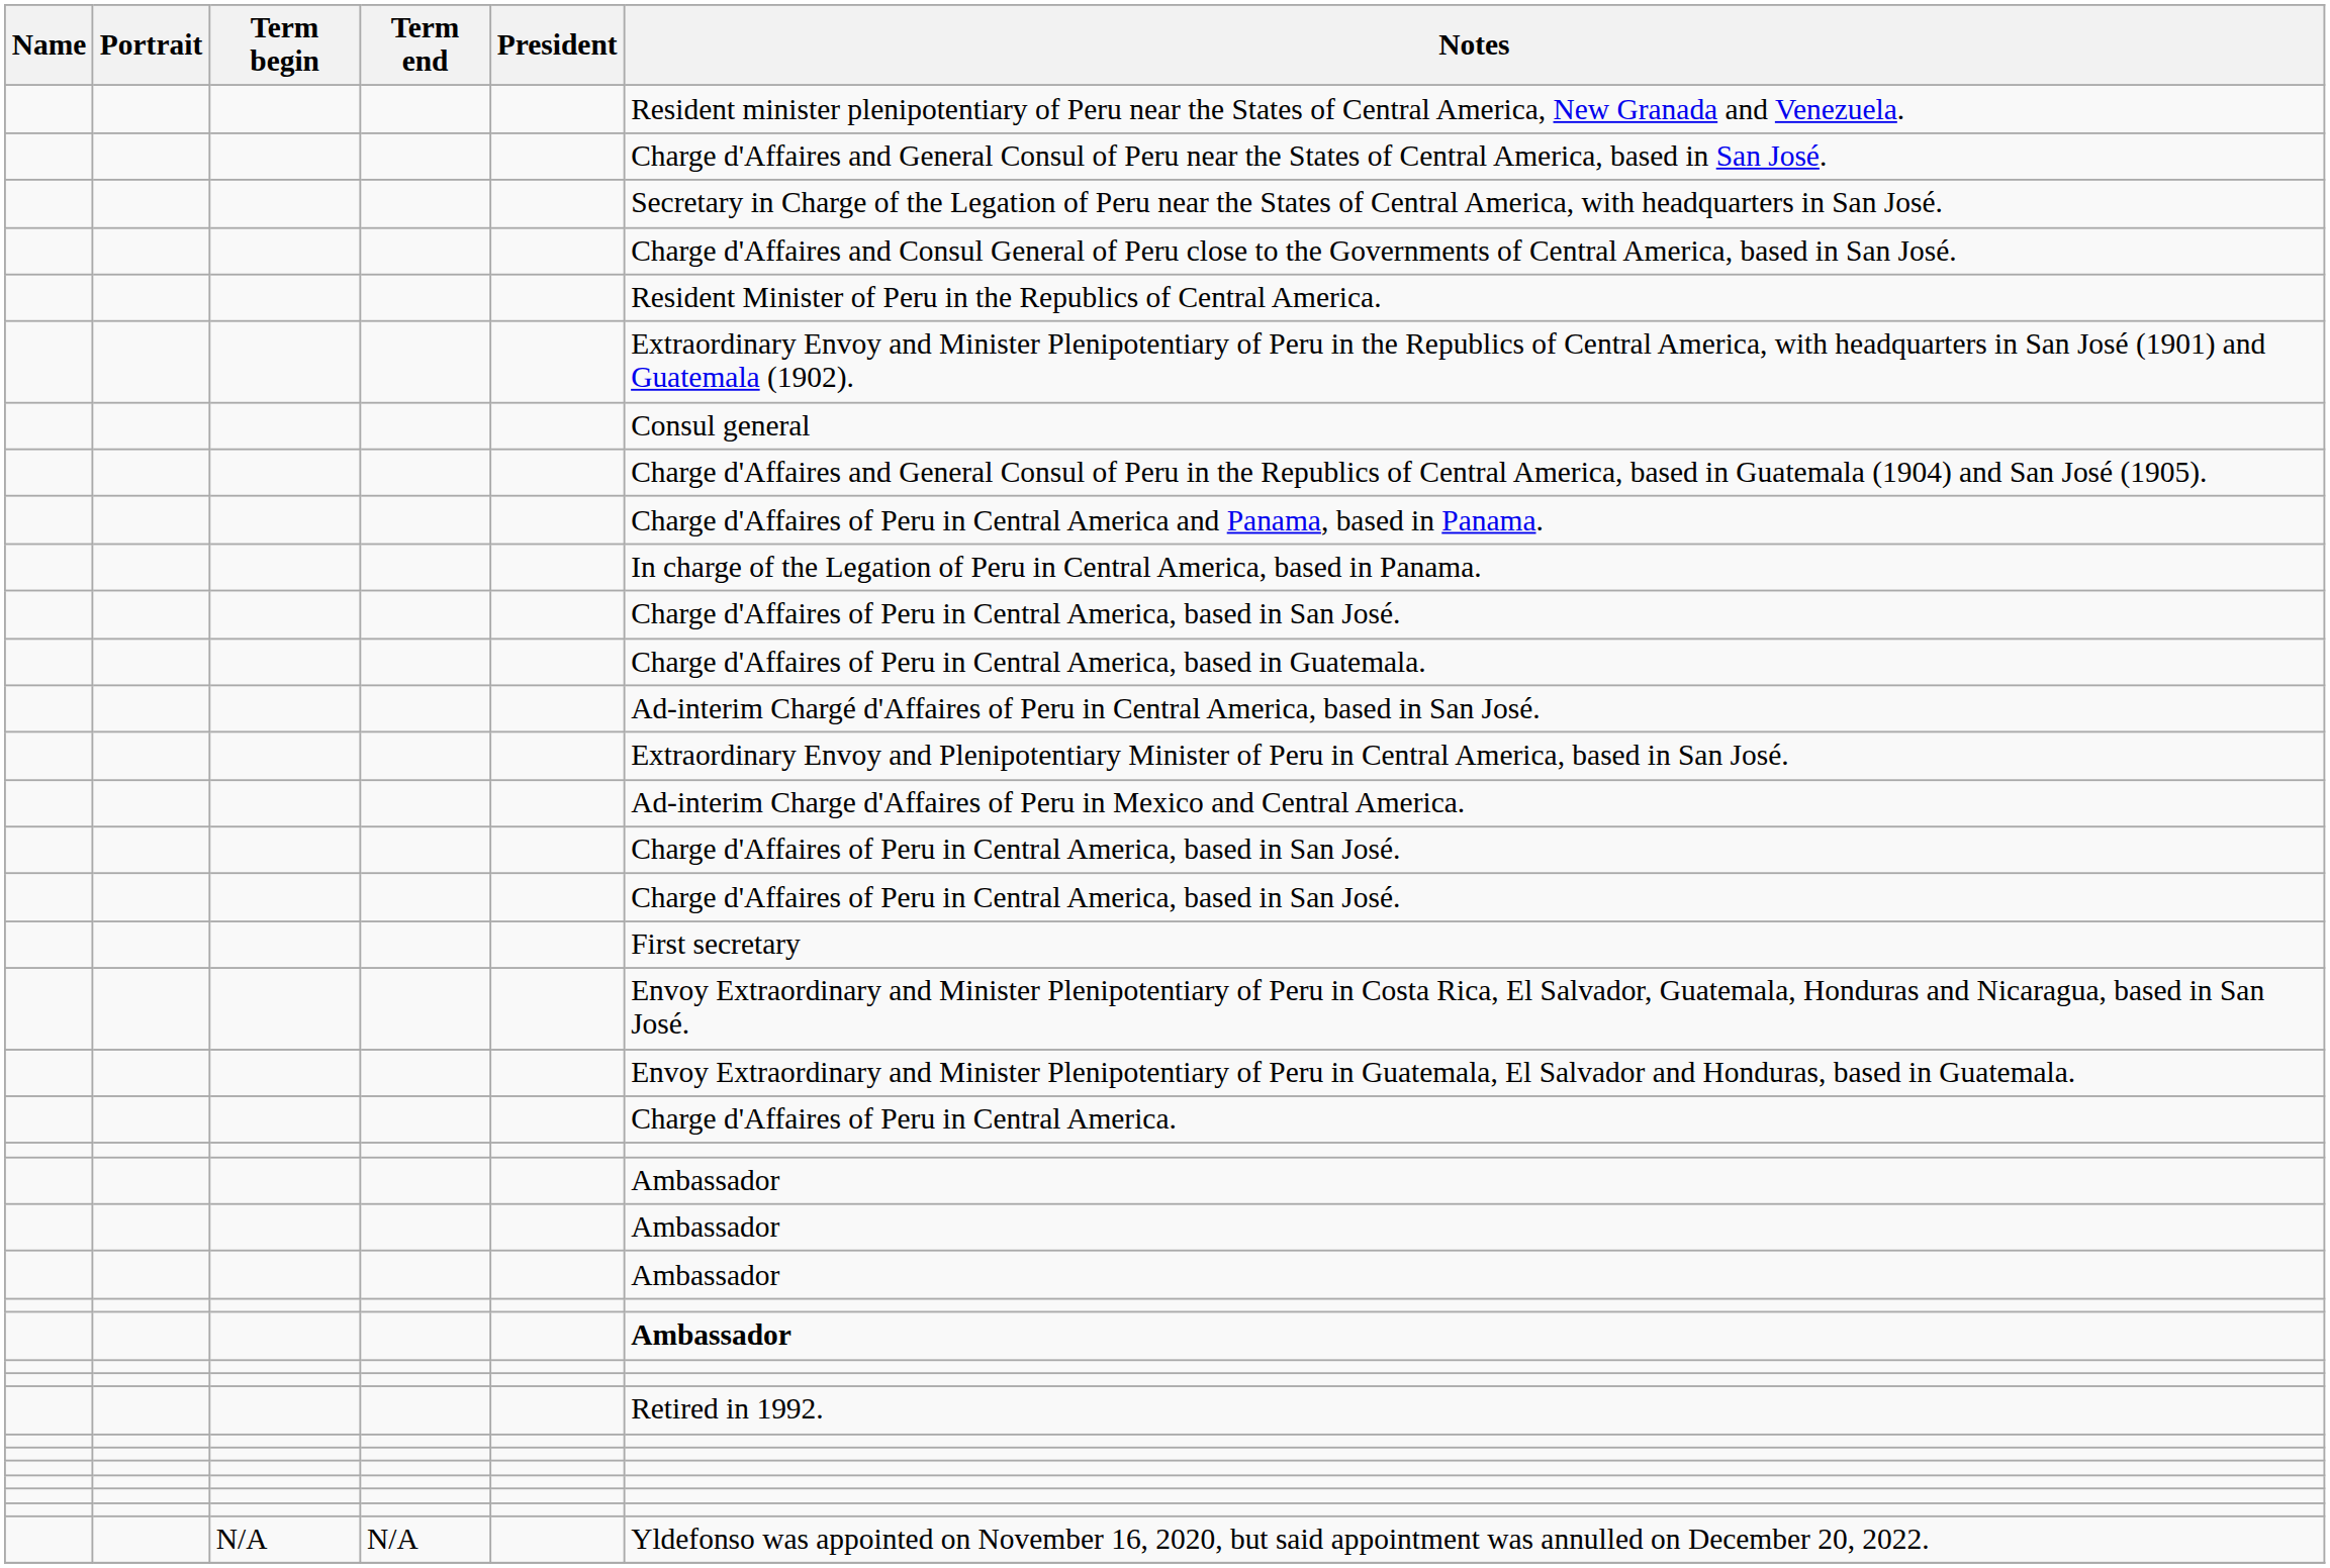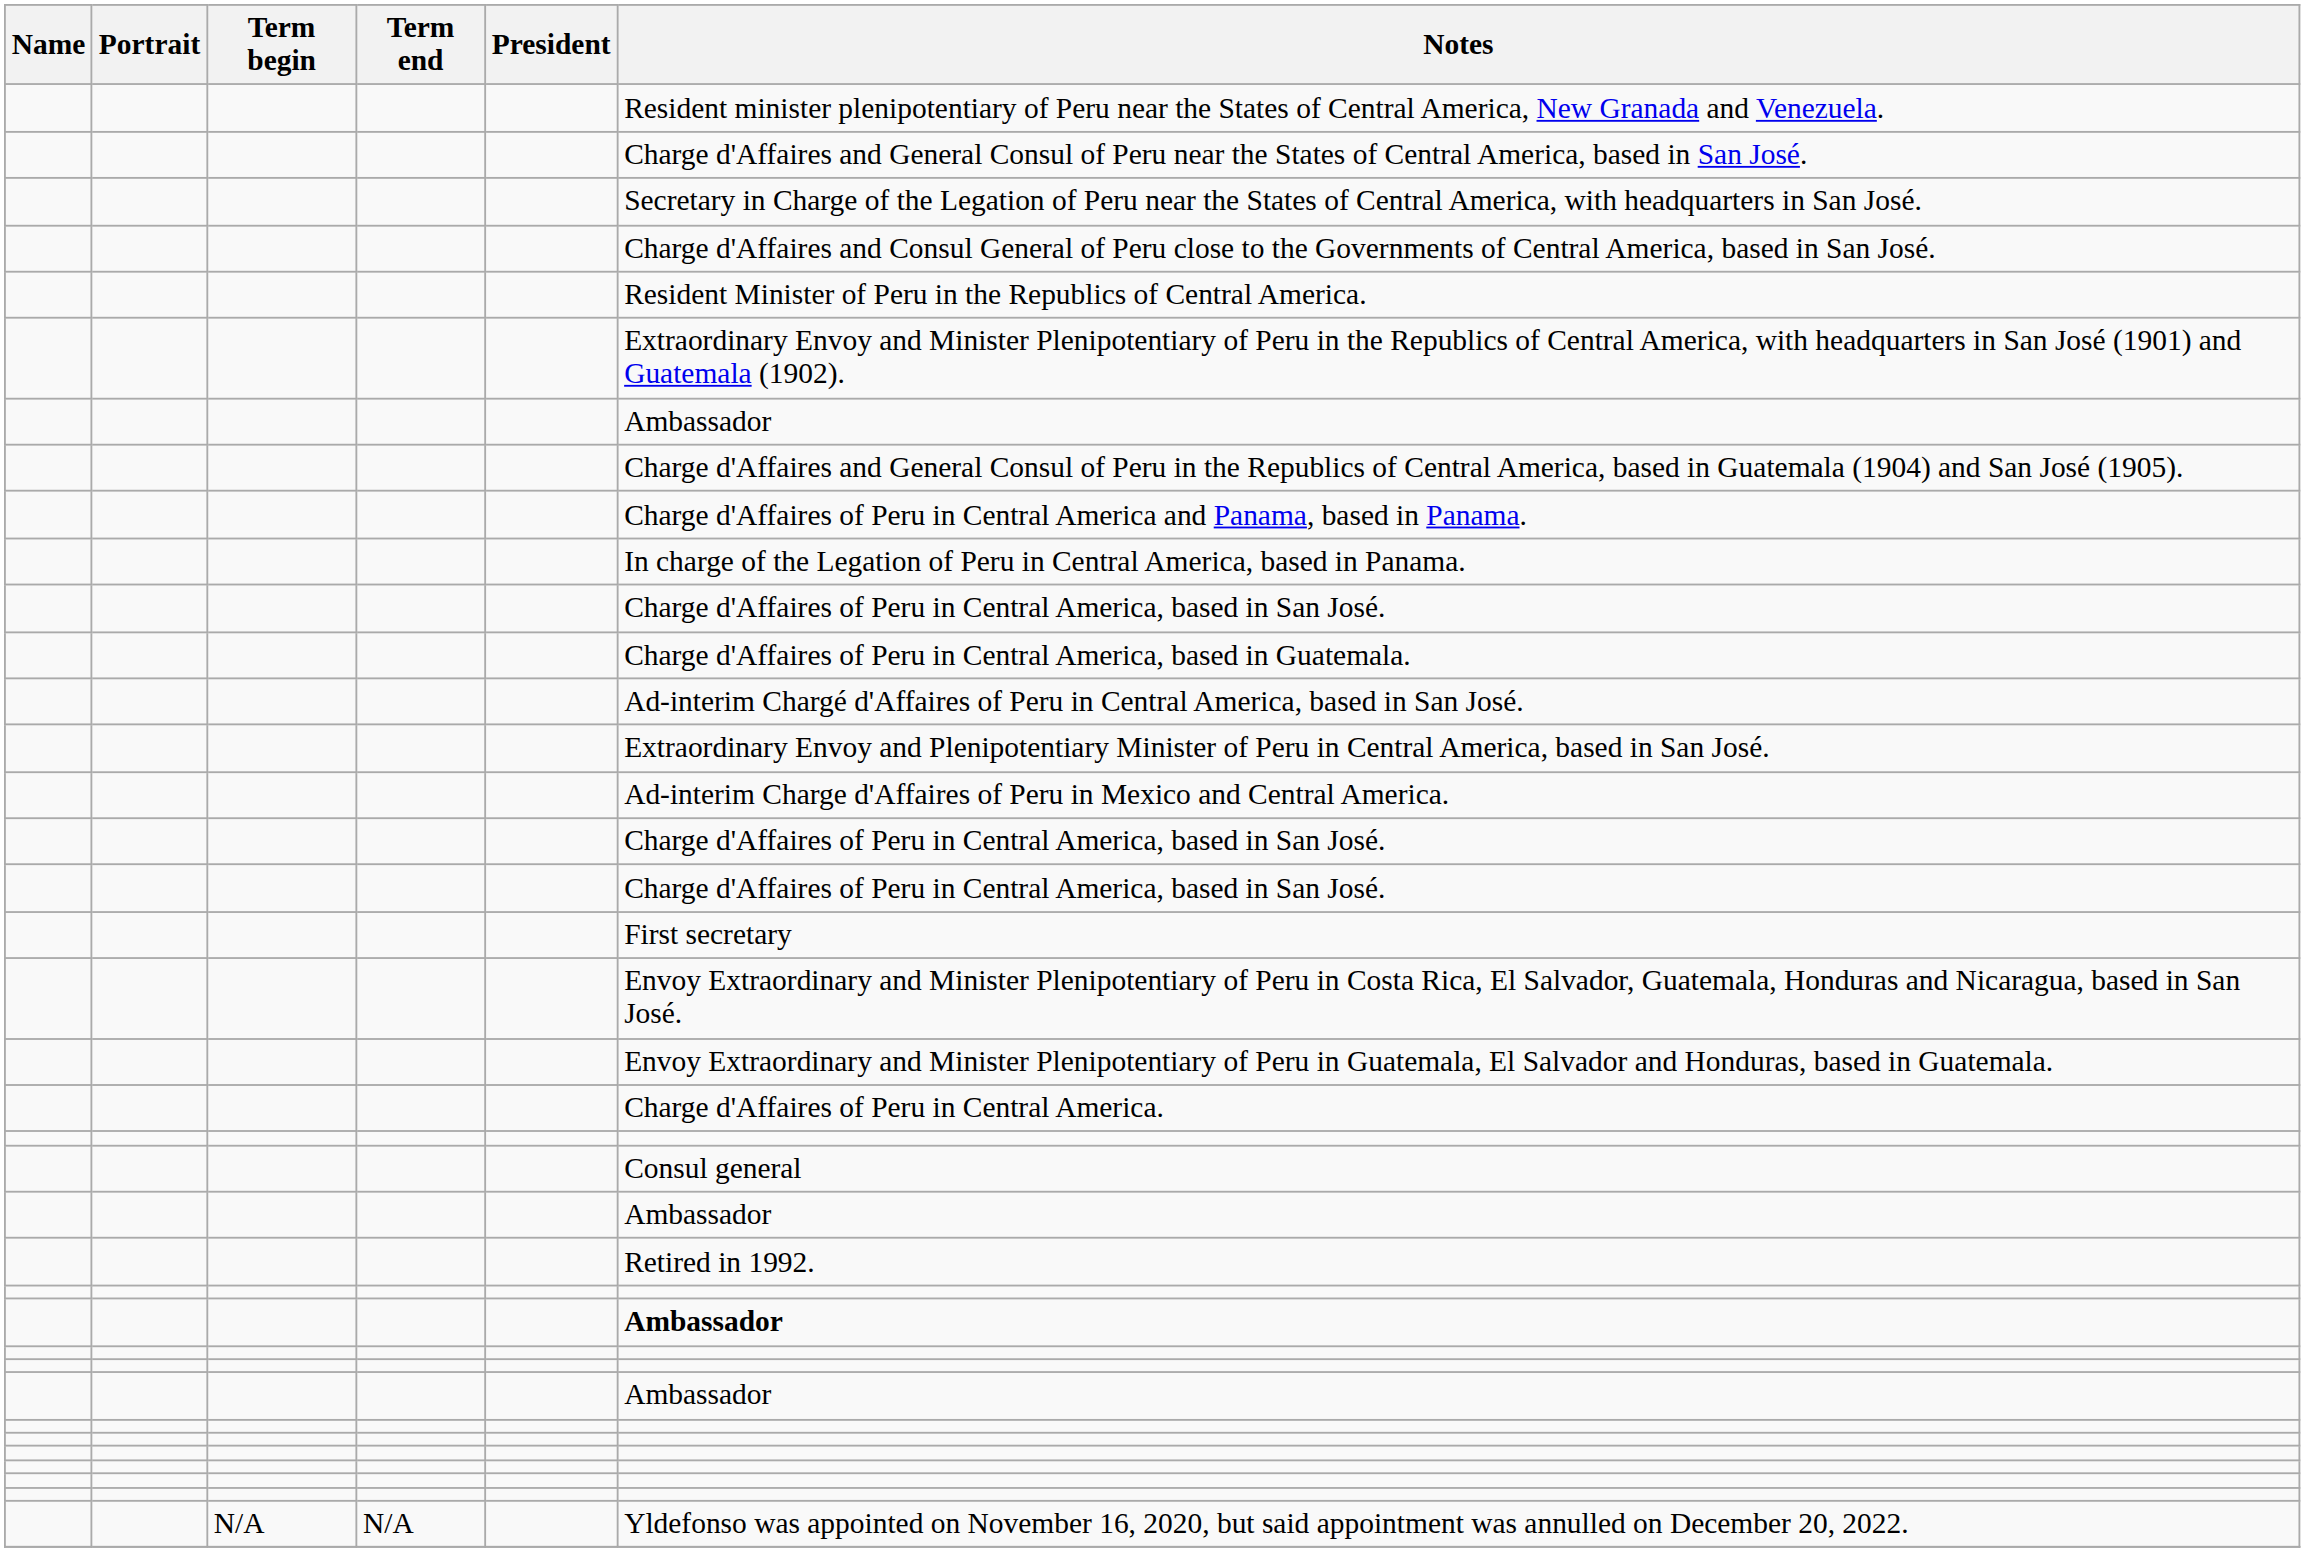row 8 | Notes: Consul general -> Ambassador
row 24 | Notes: Ambassador -> Consul general
row 26 | Notes: Ambassador -> Retired in 1992.
row 31 | Notes: Retired in 1992. -> Ambassador
